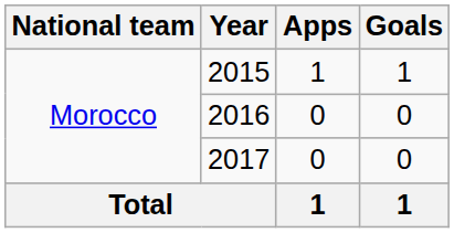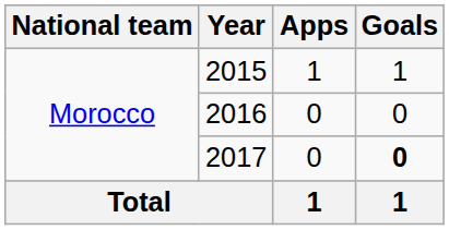2017 | Goals: normal -> bold
